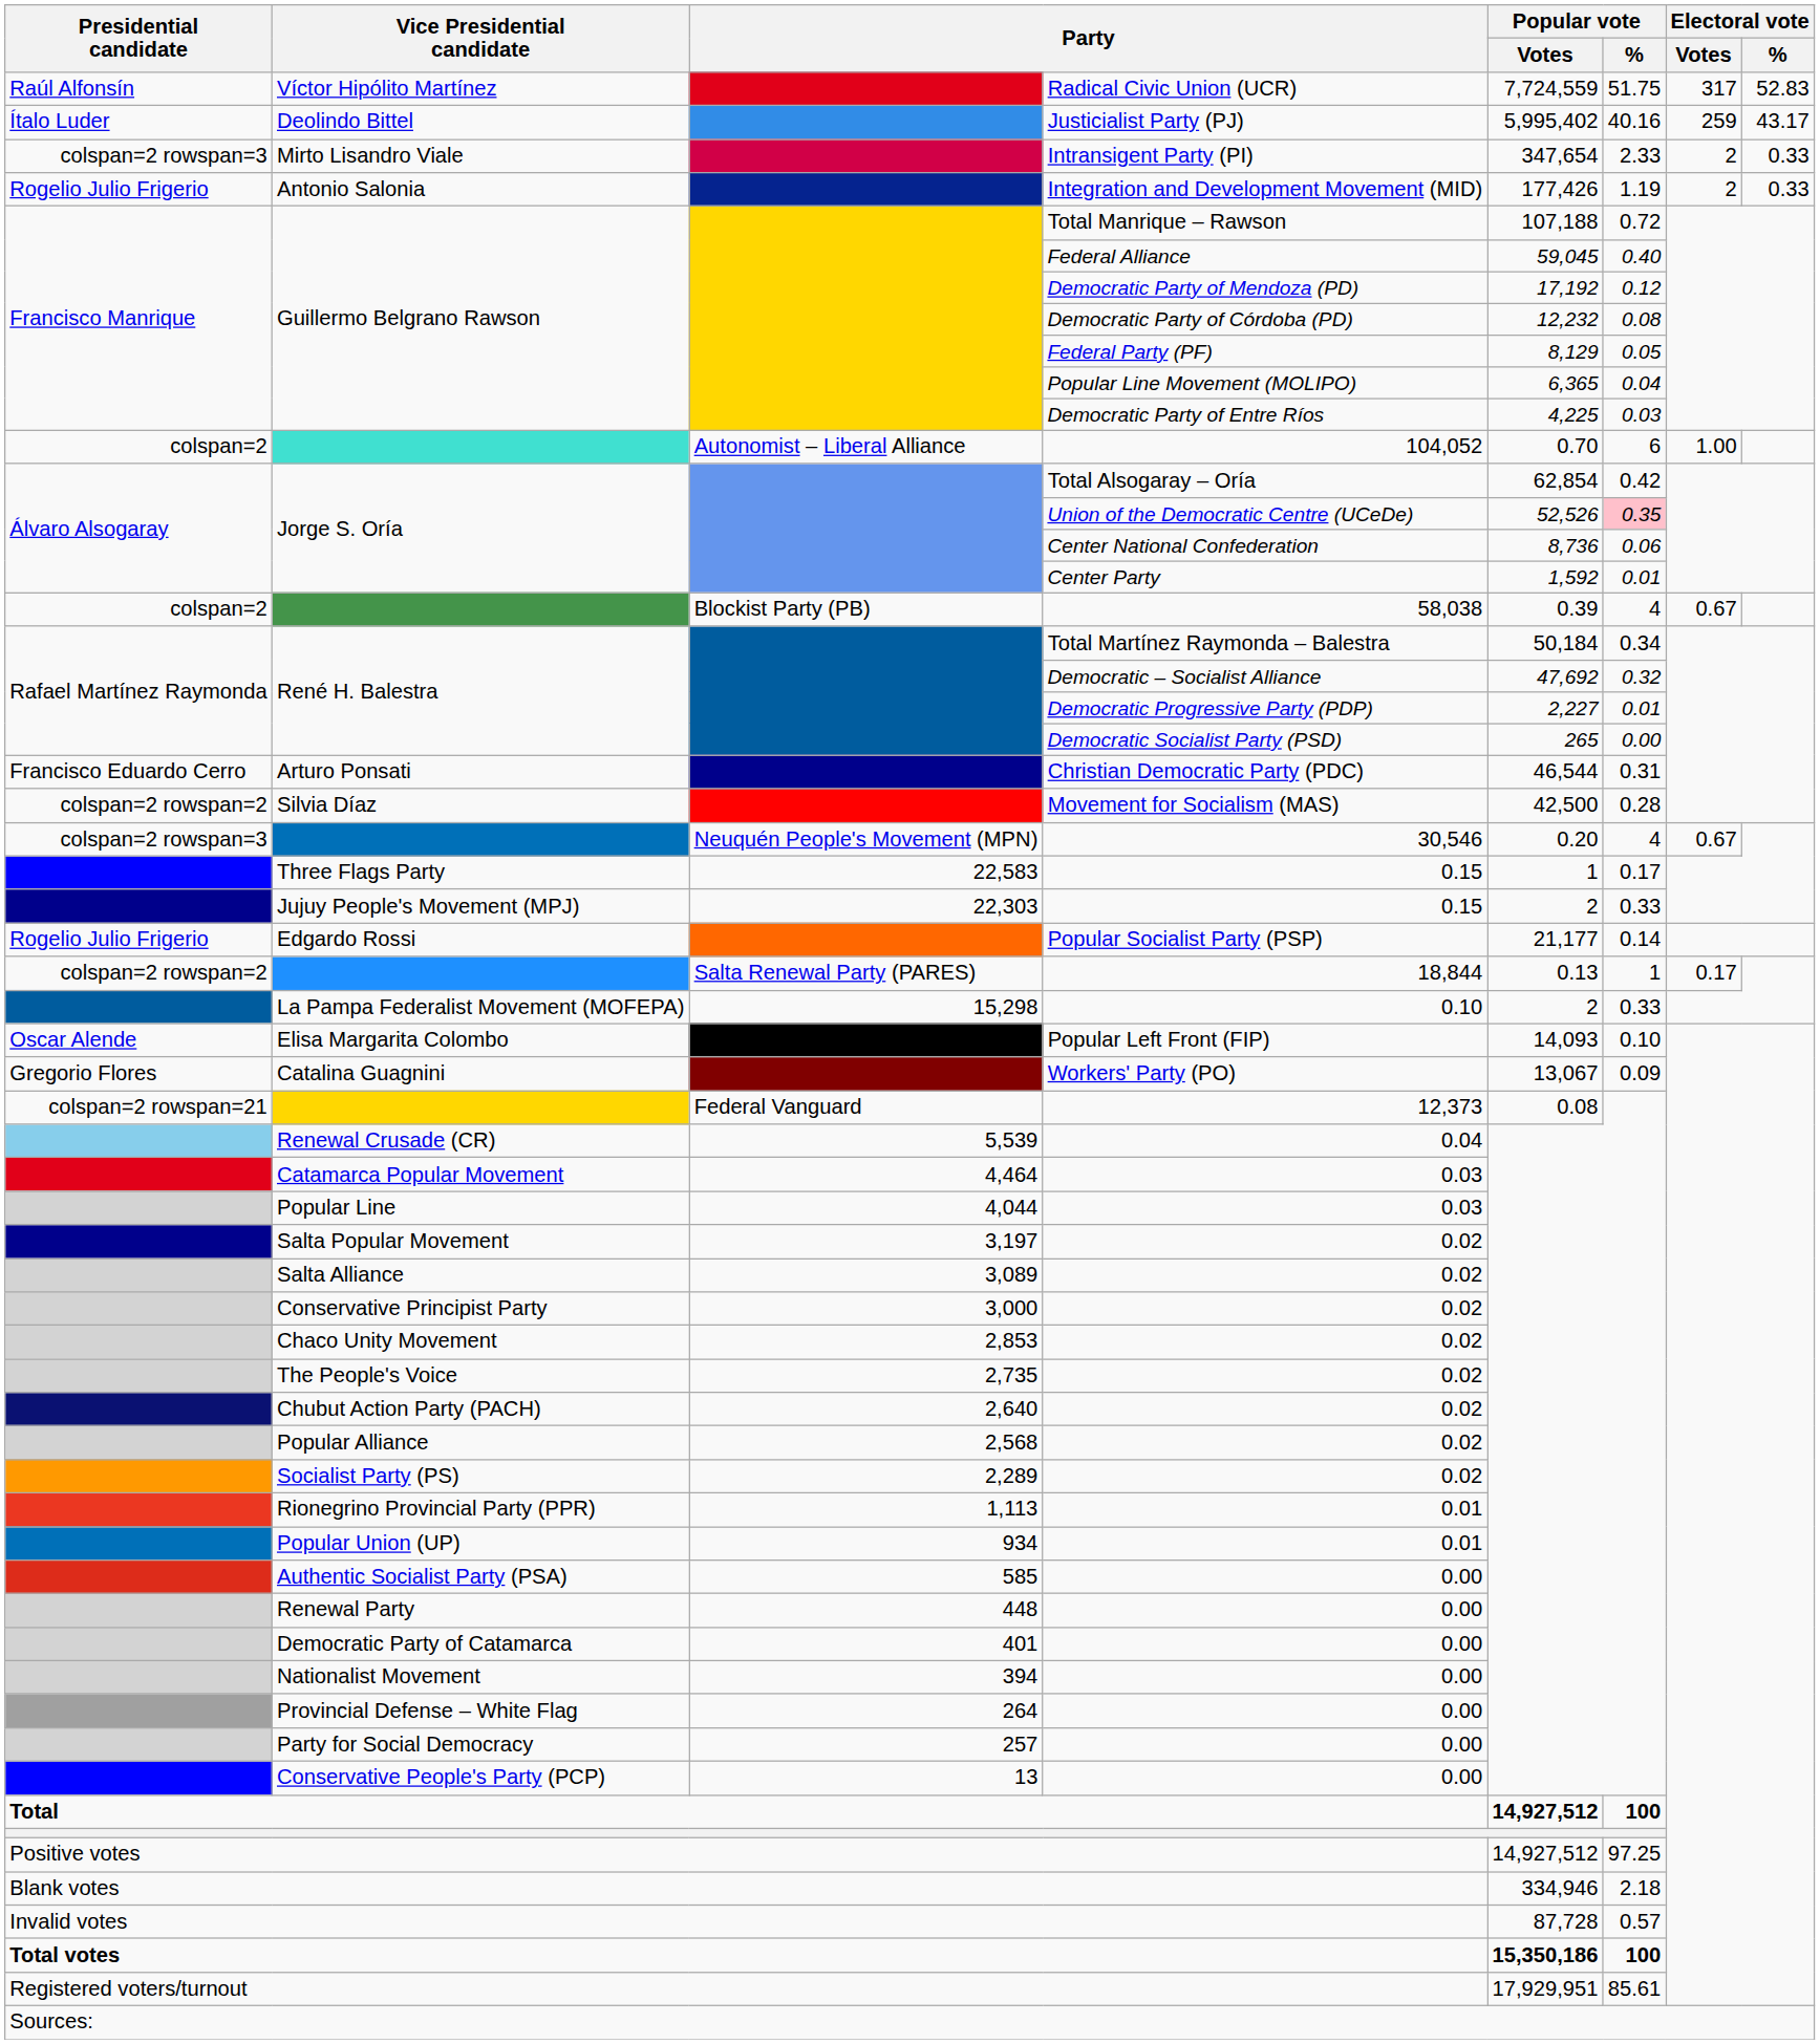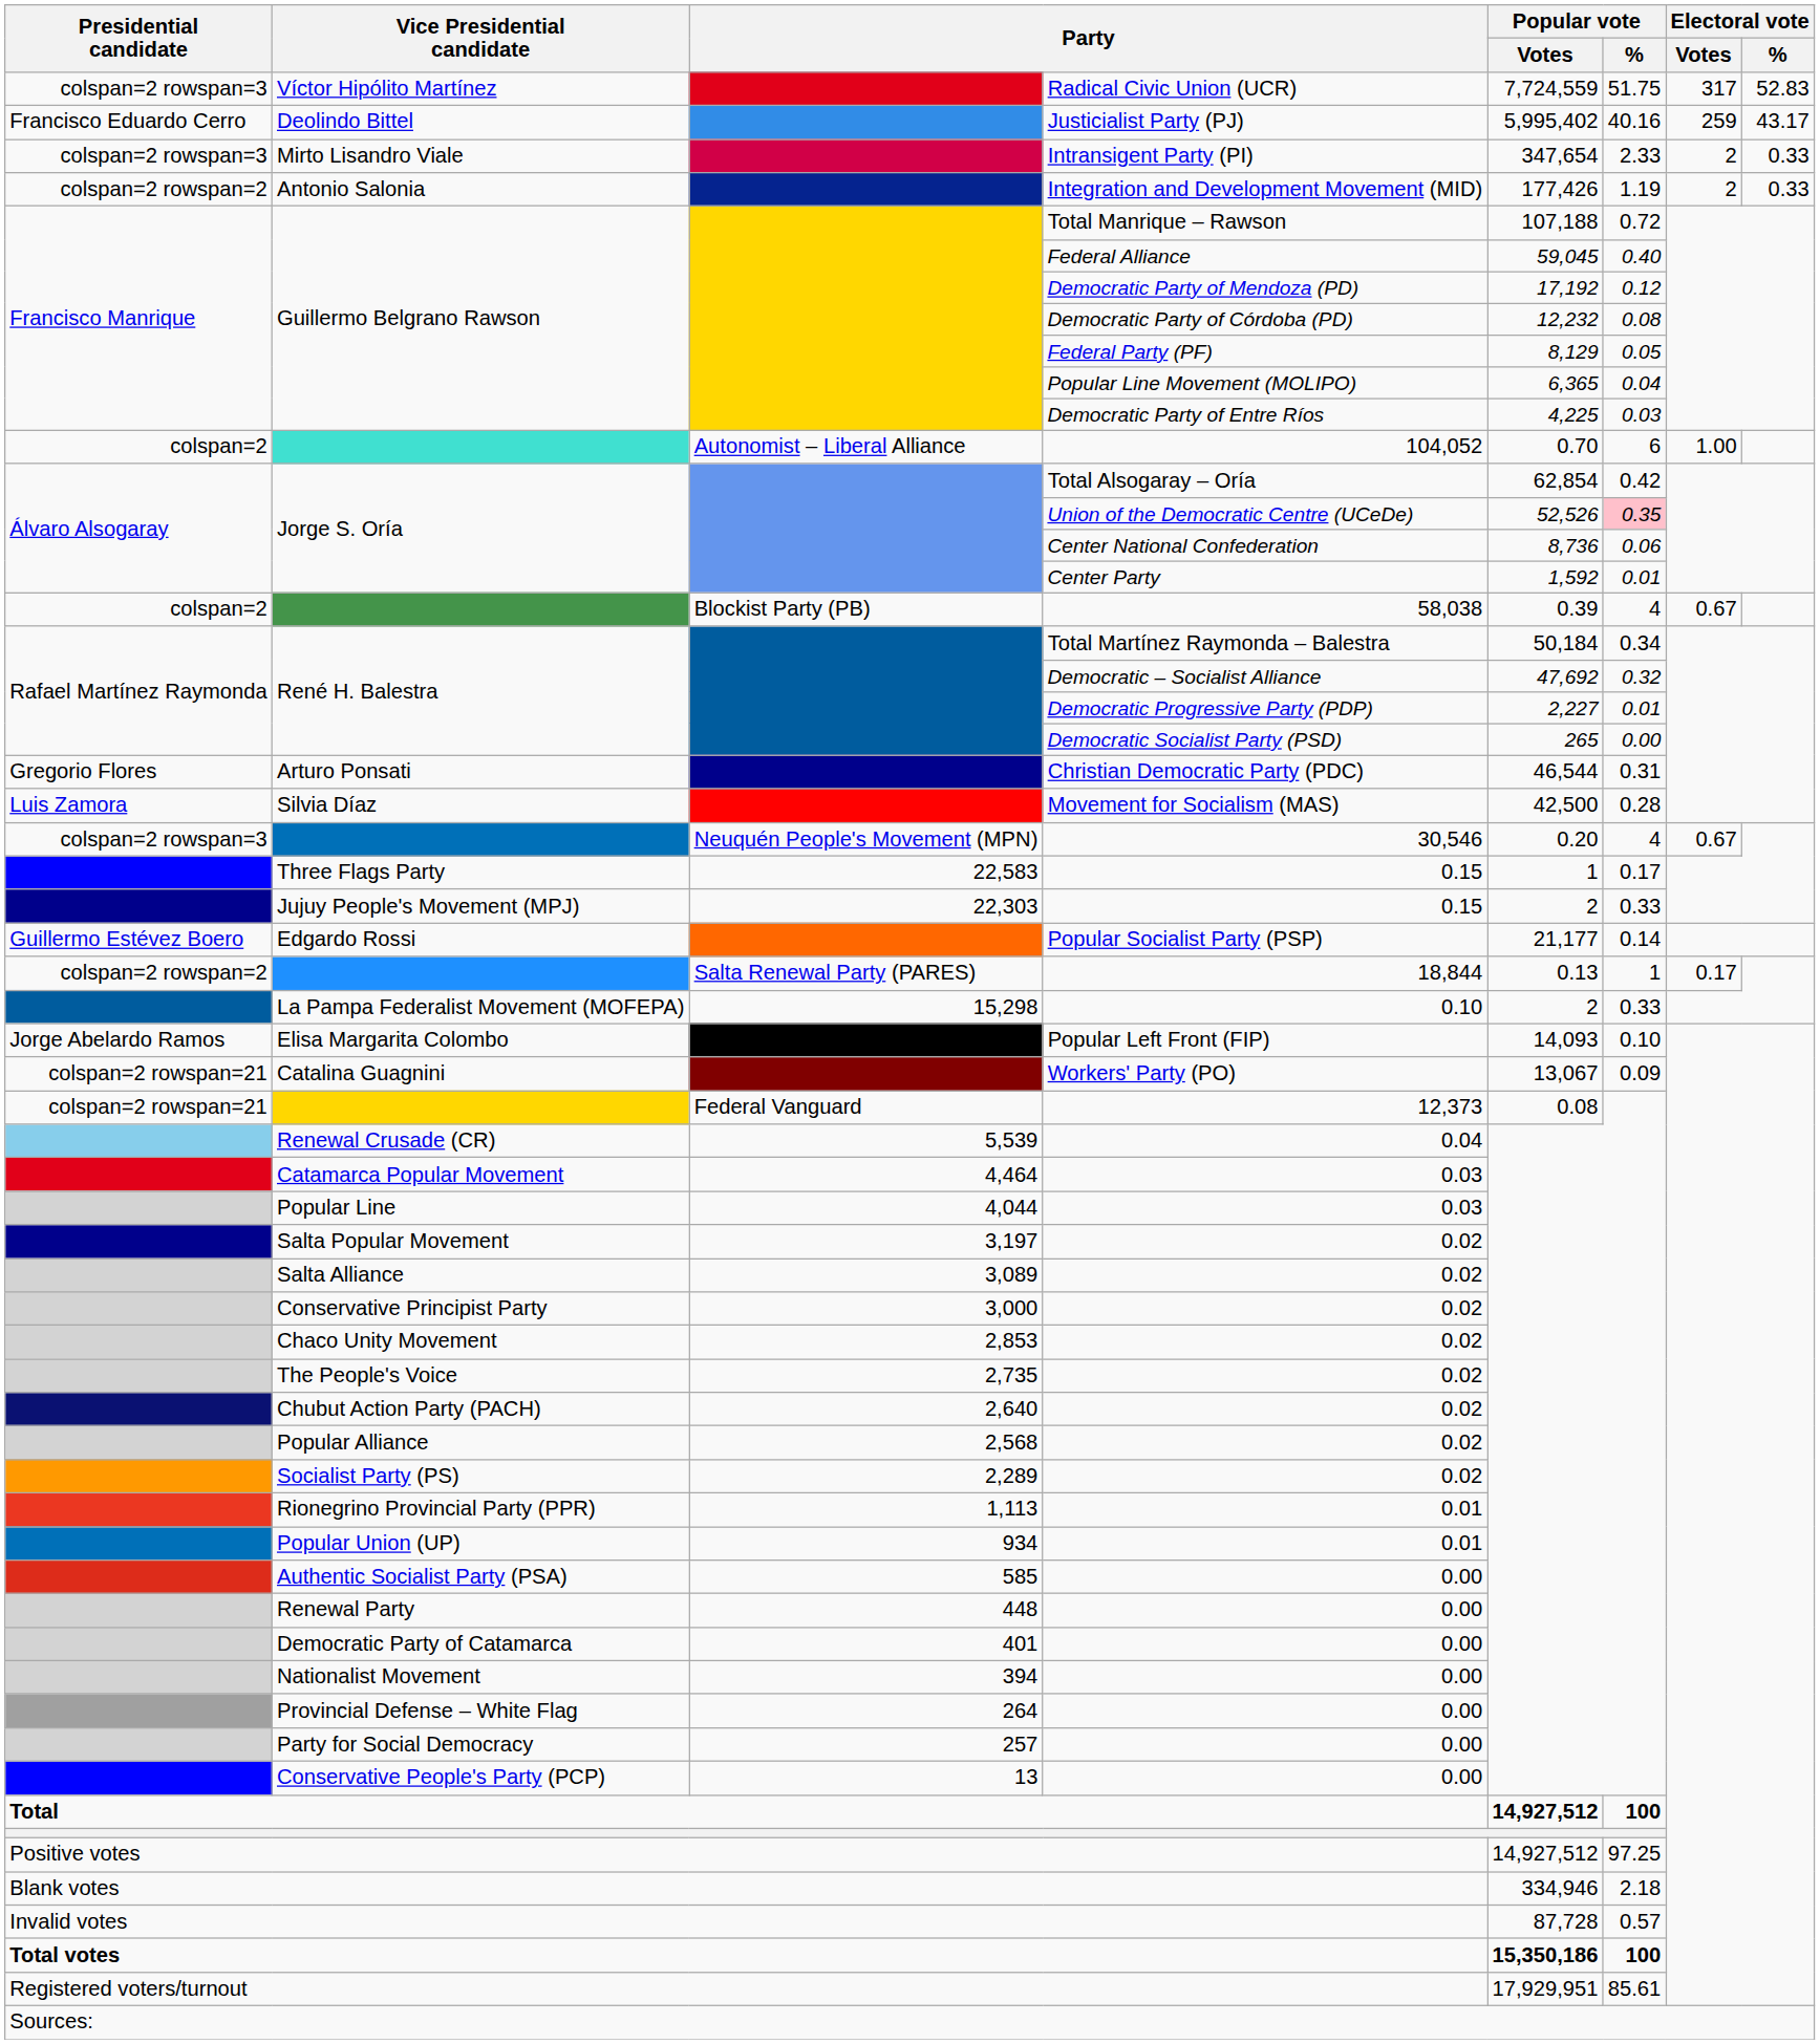Víctor Hipólito Martínez | Presidential candidate: Raúl Alfonsín -> colspan=2 rowspan=3
Deolindo Bittel | Presidential candidate: Ítalo Luder -> Francisco Eduardo Cerro
Antonio Salonia | Presidential candidate: Rogelio Julio Frigerio -> colspan=2 rowspan=2
Arturo Ponsati | Presidential candidate: Francisco Eduardo Cerro -> Gregorio Flores
Silvia Díaz | Presidential candidate: colspan=2 rowspan=2 -> Luis Zamora
Edgardo Rossi | Presidential candidate: Rogelio Julio Frigerio -> Guillermo Estévez Boero
Elisa Margarita Colombo | Presidential candidate: Oscar Alende -> Jorge Abelardo Ramos
Catalina Guagnini | Presidential candidate: Gregorio Flores -> colspan=2 rowspan=21
